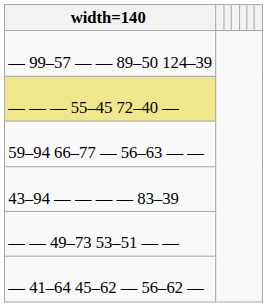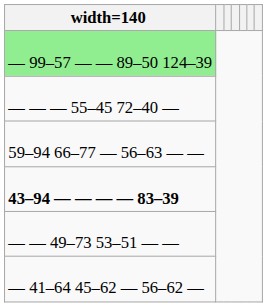— 99–57 — — 89–50 124–39 | width=140: no background -> lightgreen background
— — — 55–45 72–40 — | width=140: khaki background -> no background
43–94 — — — — 83–39 | width=140: normal -> bold
